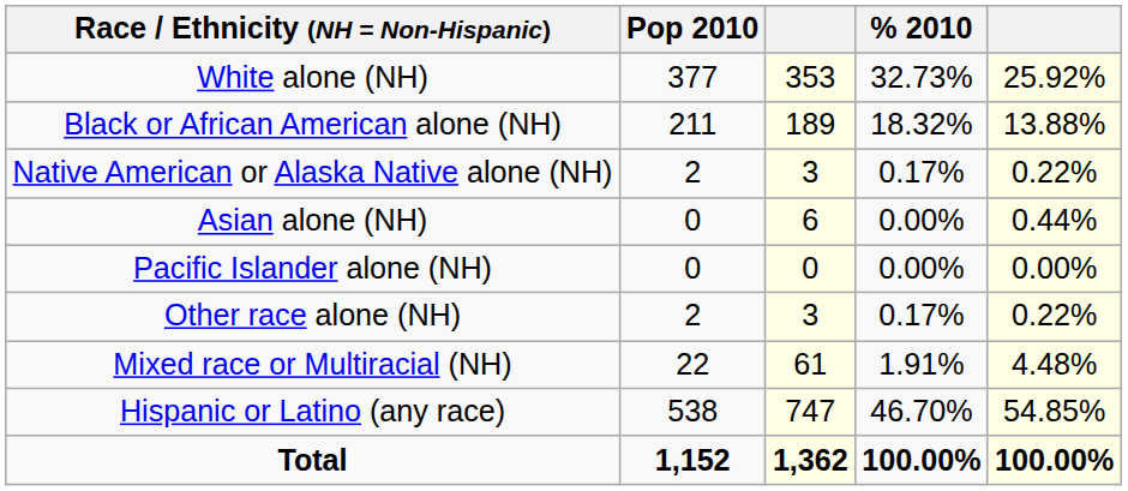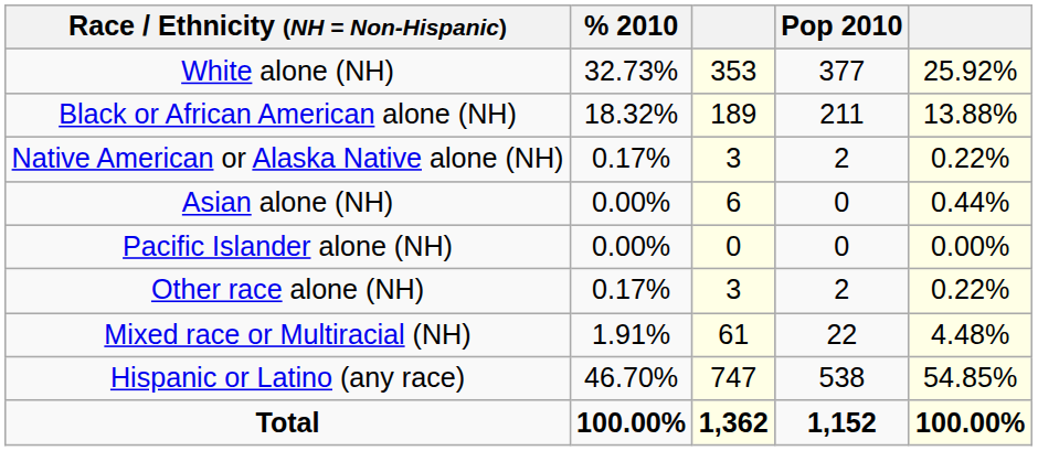columns swapped: Pop 2010 <-> % 2010
